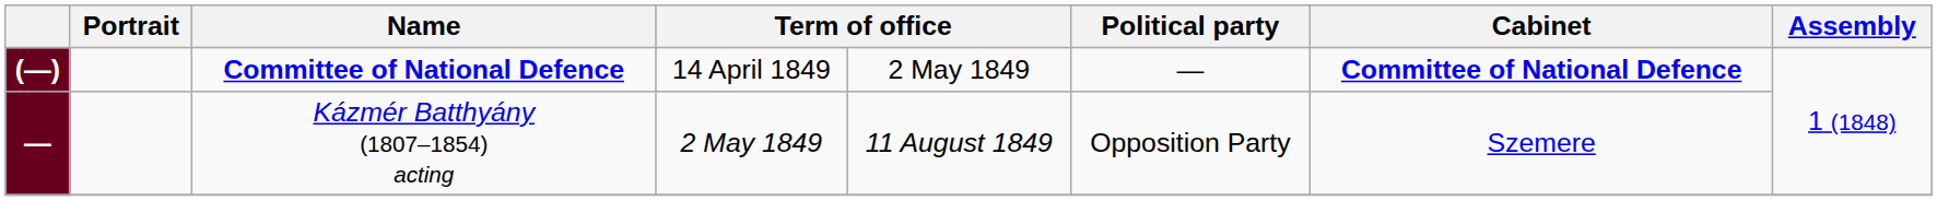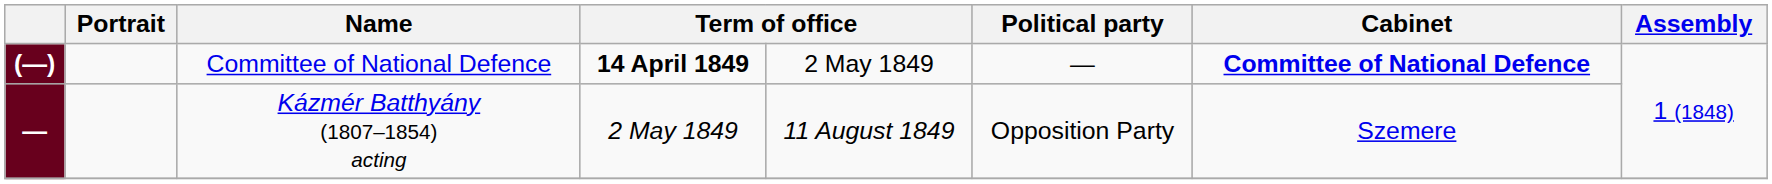(—) | Name: bold -> normal
(—) | column 4: normal -> bold
